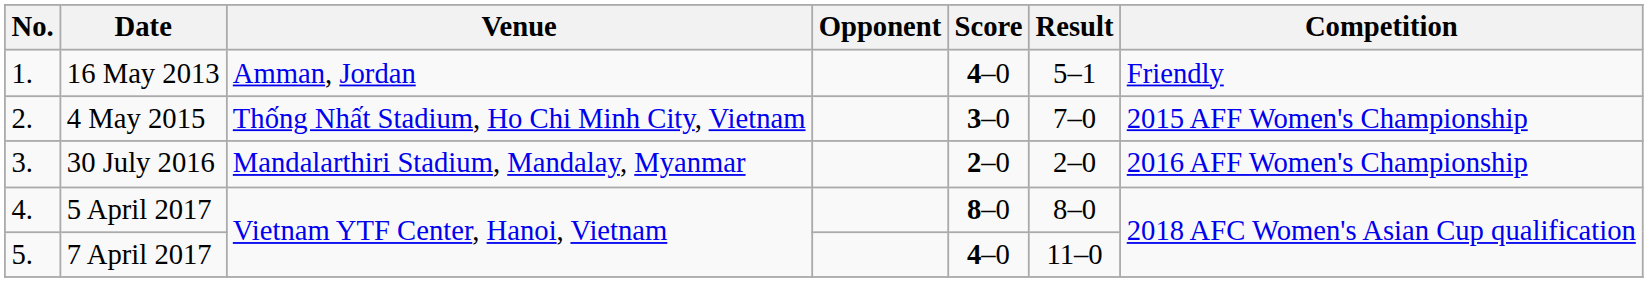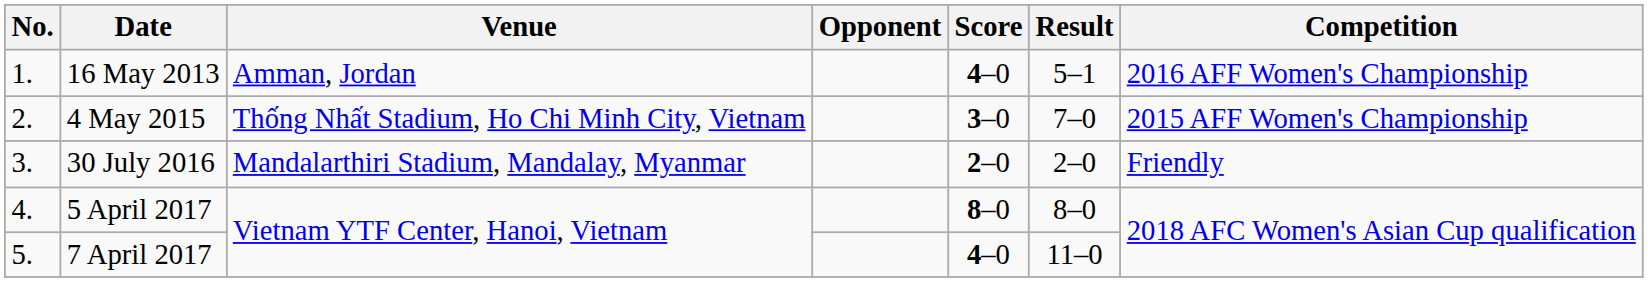16 May 2013 | Competition: Friendly -> 2016 AFF Women's Championship
30 July 2016 | Competition: 2016 AFF Women's Championship -> Friendly
